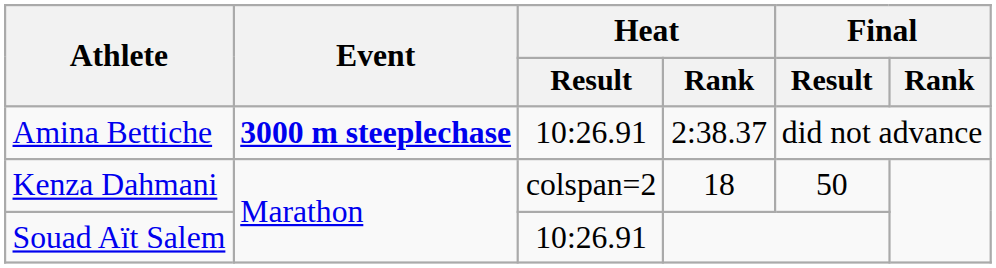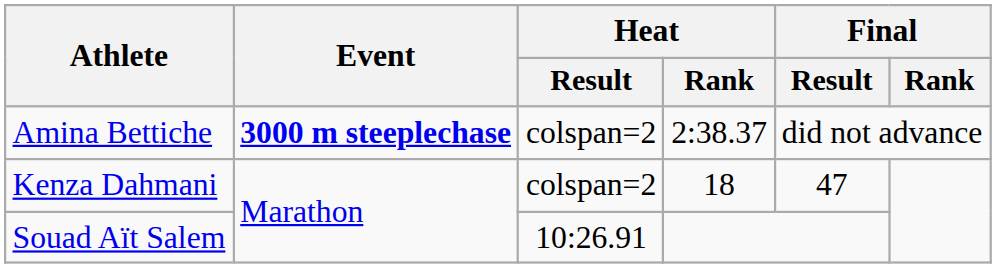Amina Bettiche | Heat / Result: 10:26.91 -> colspan=2
Kenza Dahmani | Final / Result: 50 -> 47
